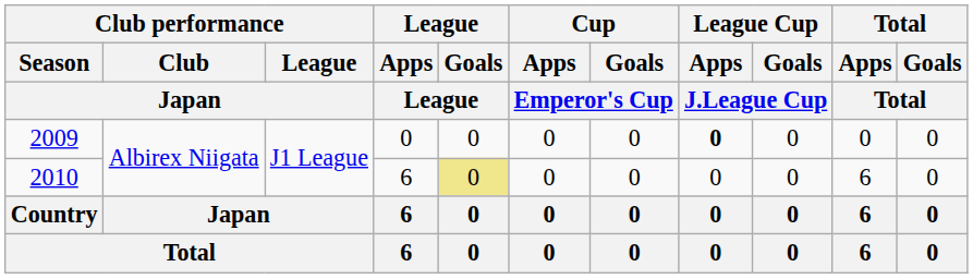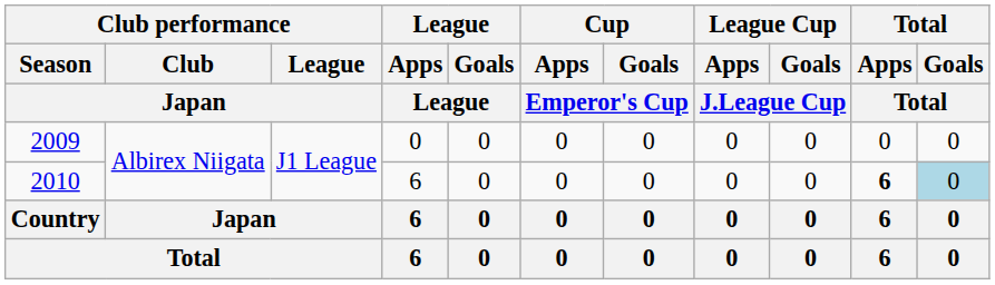2009 | League Cup / Apps / J.League Cup: bold -> normal
2010 | League / Goals / League: khaki background -> no background
2010 | Total / Apps / Total: normal -> bold
2010 | Total / Goals / Total: no background -> lightblue background
